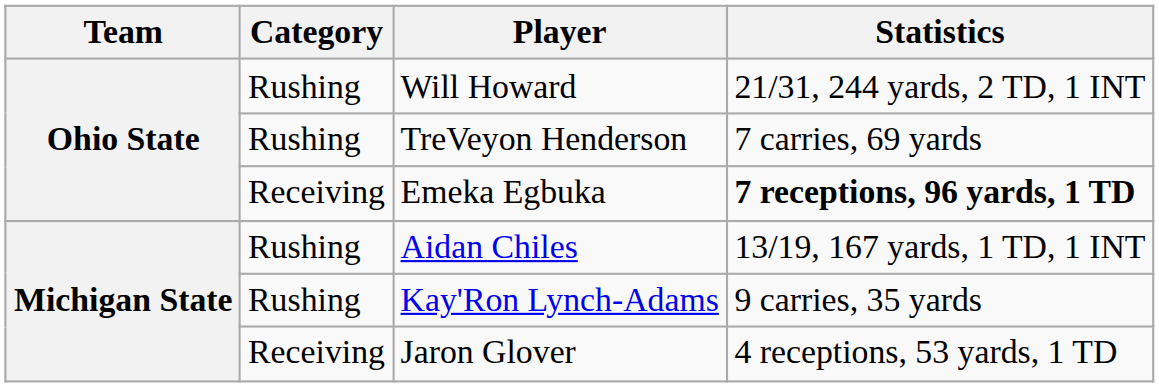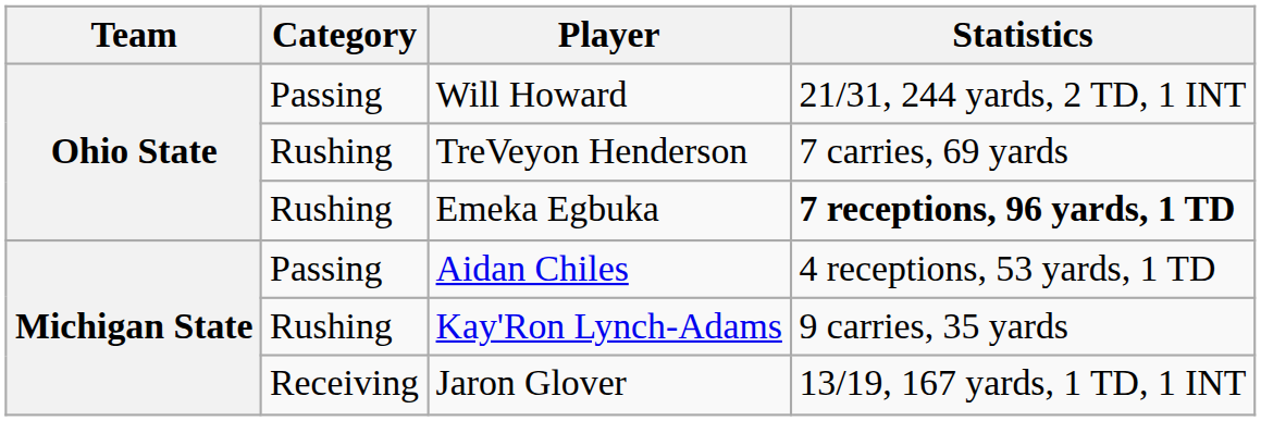Will Howard | Category: Rushing -> Passing
Emeka Egbuka | Category: Receiving -> Rushing
Aidan Chiles | Category: Rushing -> Passing
Aidan Chiles | Statistics: 13/19, 167 yards, 1 TD, 1 INT -> 4 receptions, 53 yards, 1 TD
Jaron Glover | Statistics: 4 receptions, 53 yards, 1 TD -> 13/19, 167 yards, 1 TD, 1 INT
